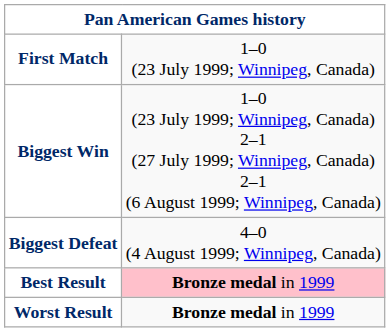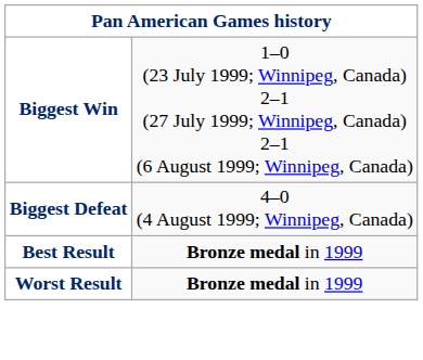- row: First Match | 1–0 (23 July 1999; Winnipeg, Canada)
Best Result | column 2: pink background -> no background
